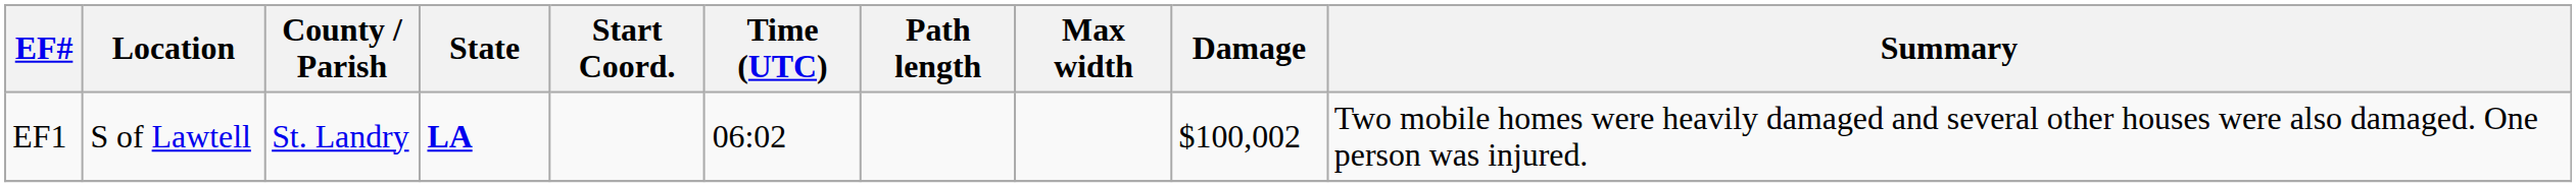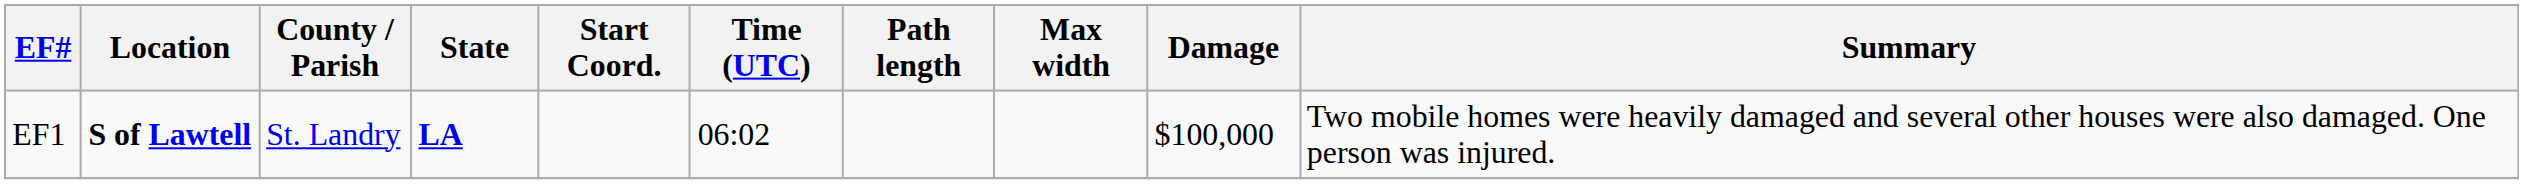EF1 | Location: normal -> bold
EF1 | Damage: $100,002 -> $100,000
